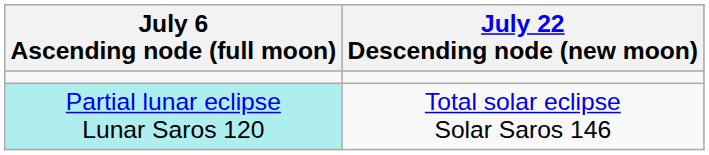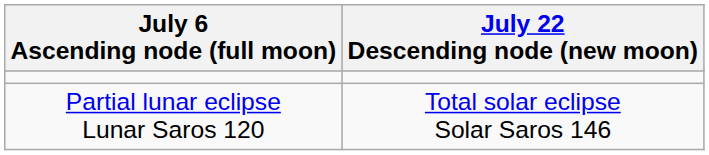row 3 | July 6 Ascending node (full moon): paleturquoise background -> no background
